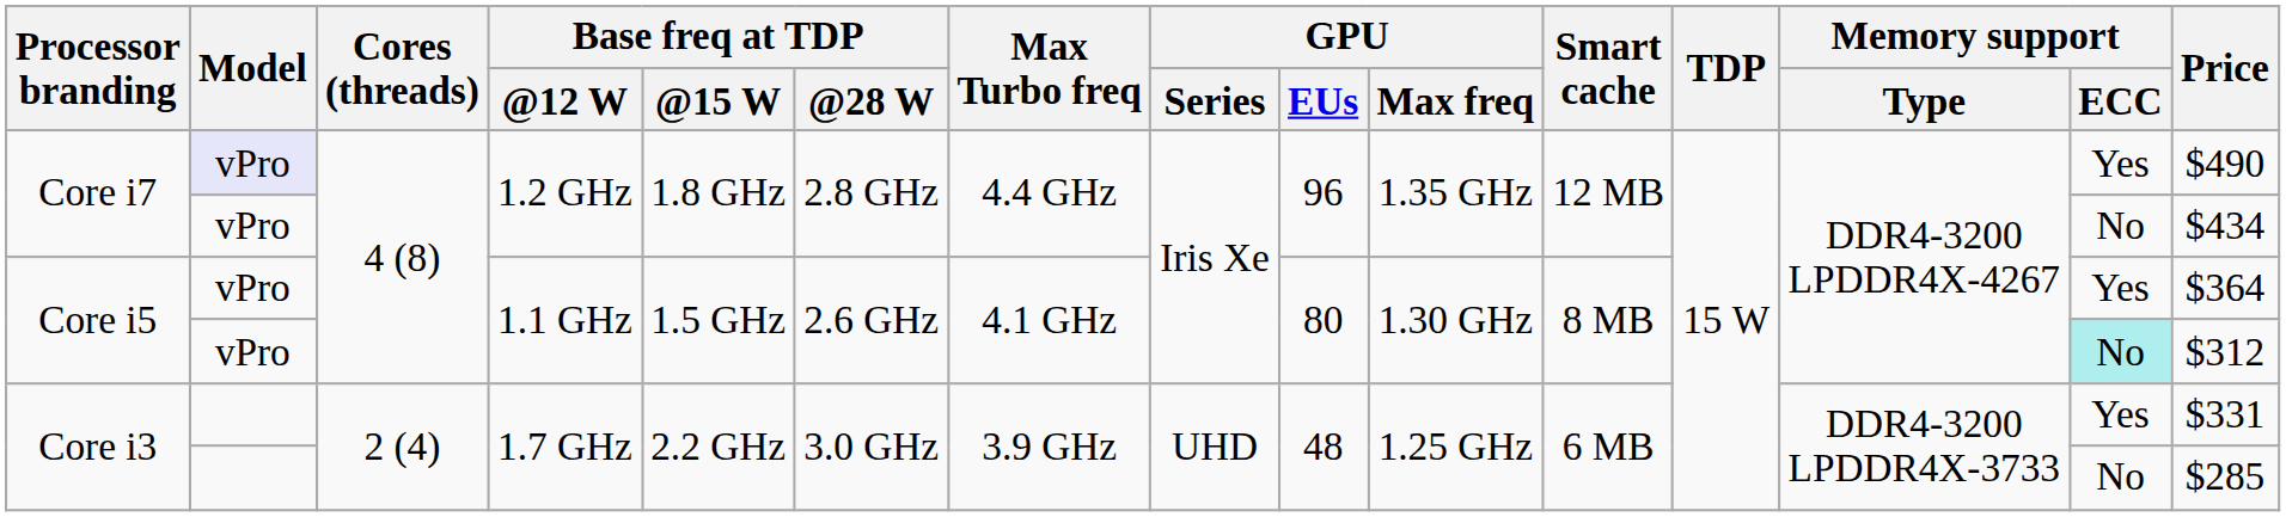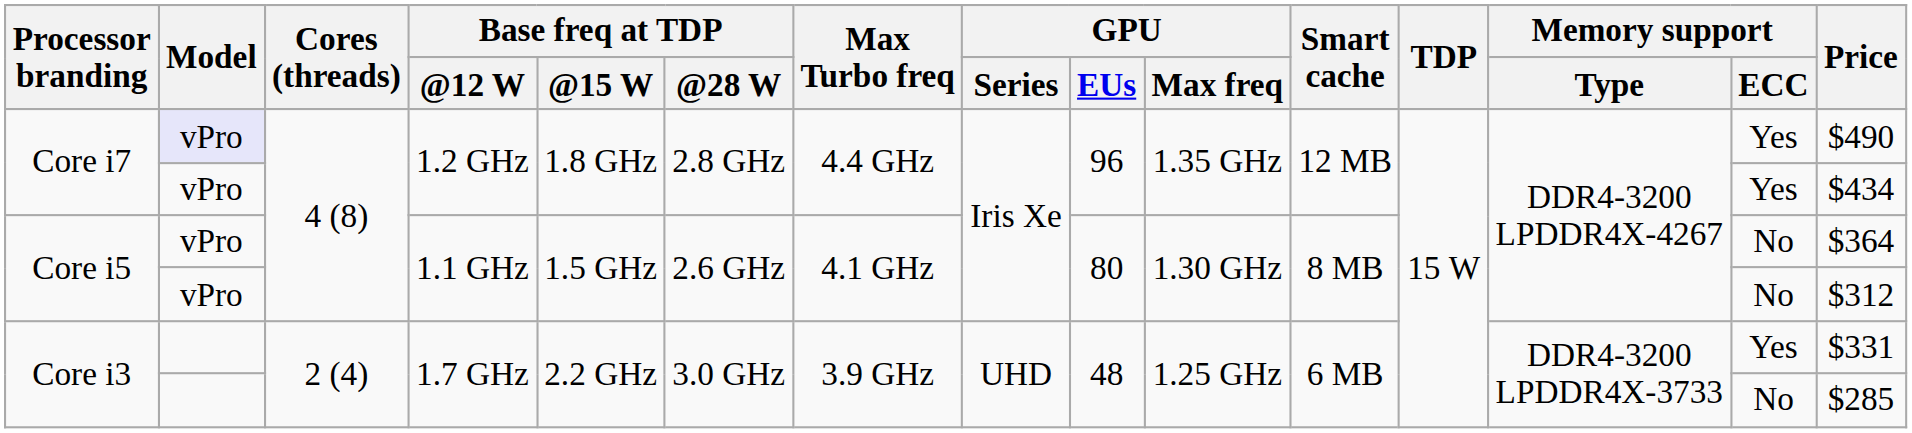row 4 | Memory support / ECC: No -> Yes
row 5 | Memory support / ECC: Yes -> No
row 6 | Memory support / ECC: paleturquoise background -> no background
